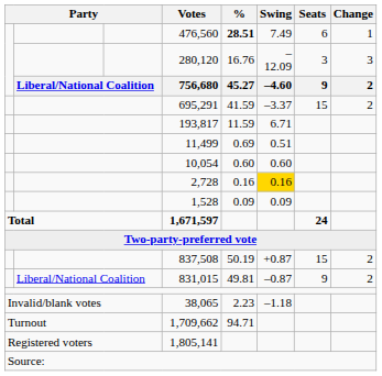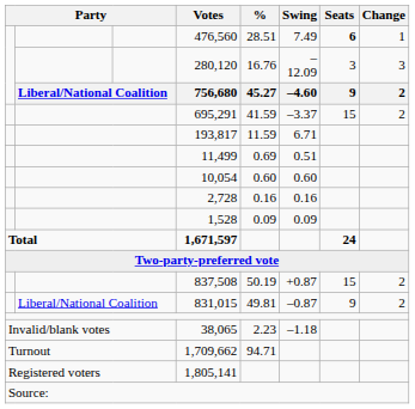476,560 | %: bold -> normal
476,560 | Seats: normal -> bold
2,728 | Swing: gold background -> no background
